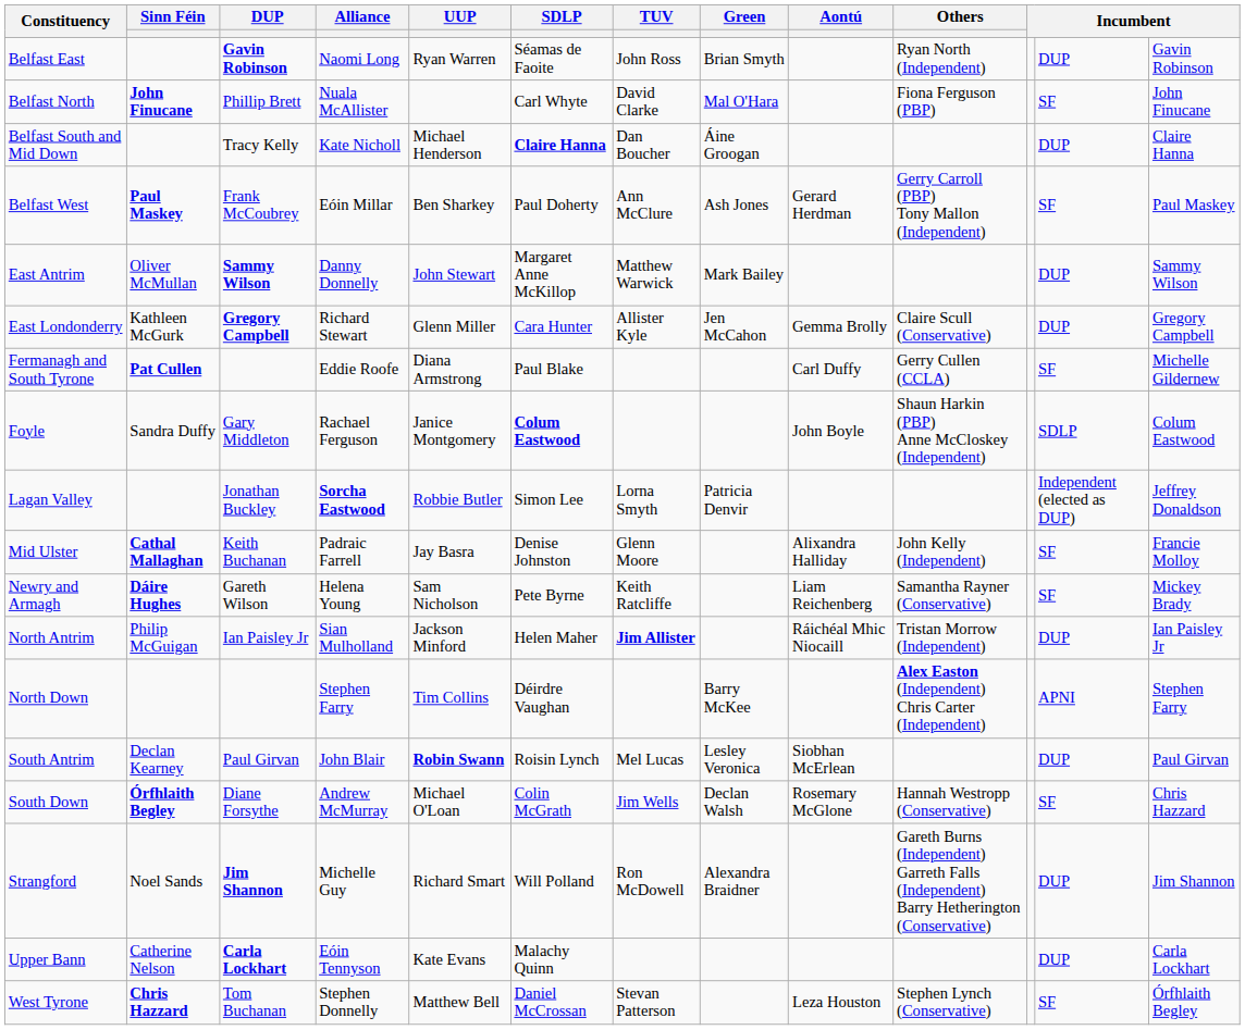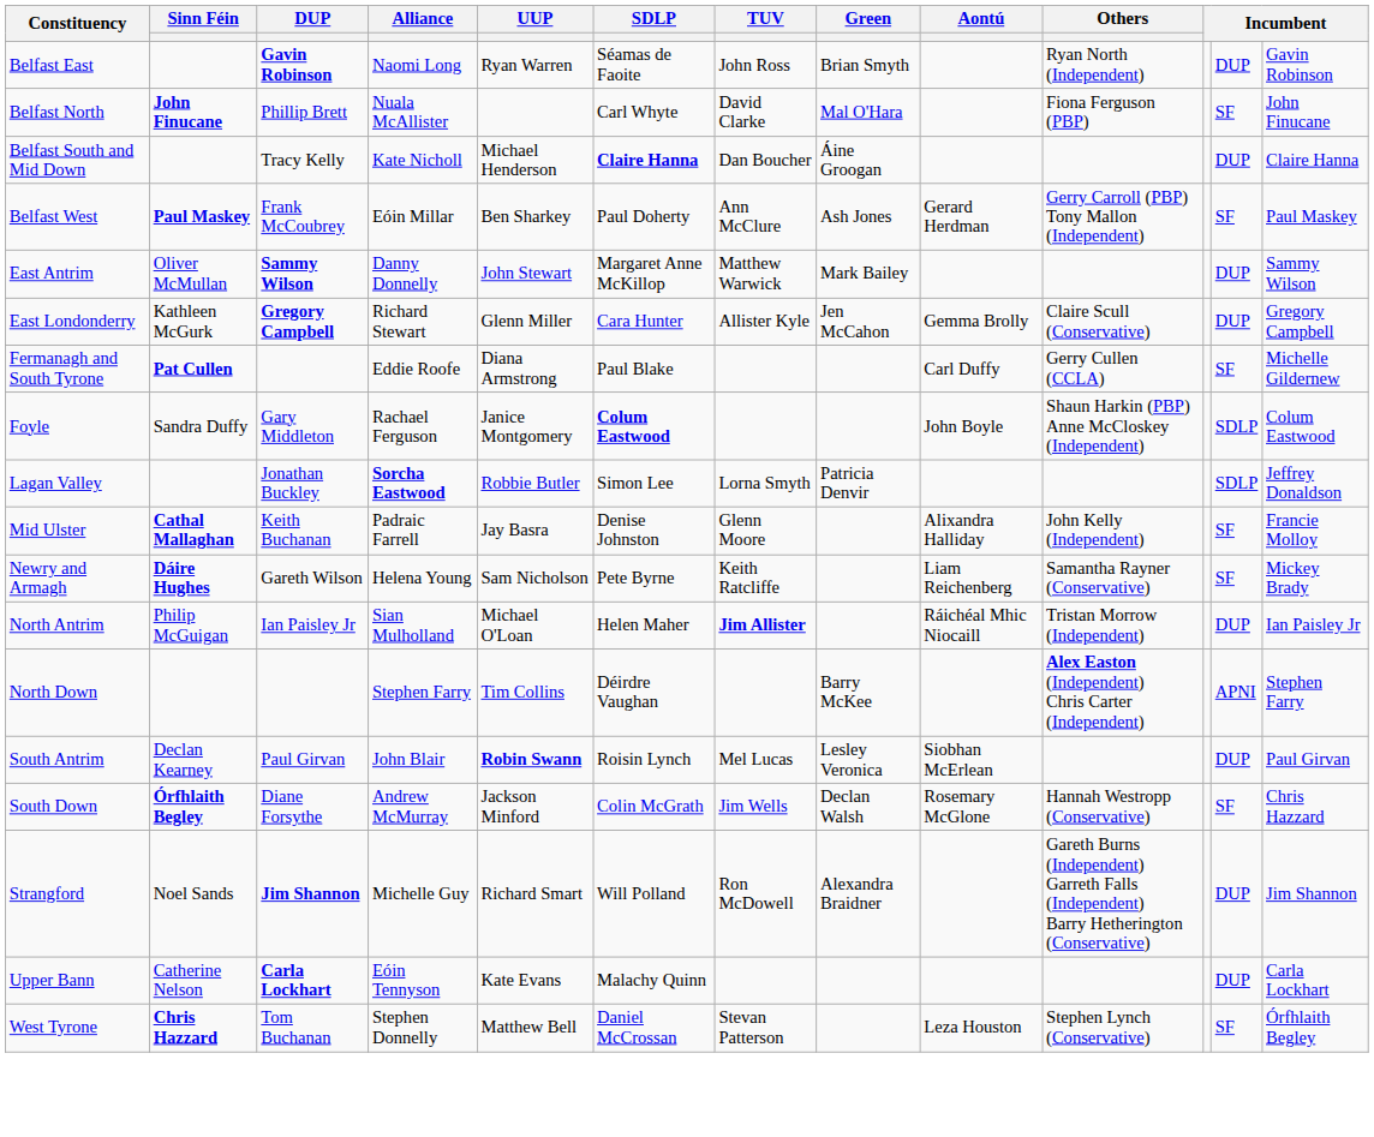Lagan Valley | column 12: Independent (elected as DUP) -> SDLP
North Antrim | UUP: Jackson Minford -> Michael O'Loan
South Down | UUP: Michael O'Loan -> Jackson Minford
